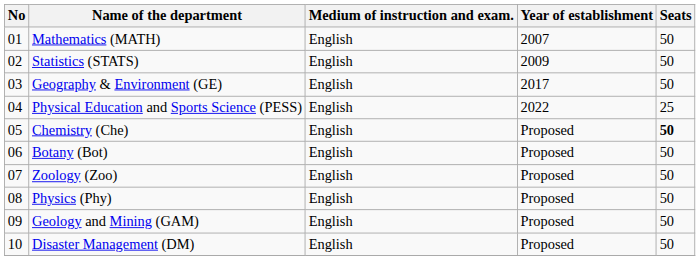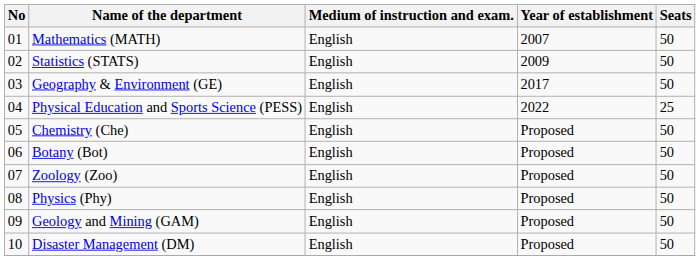Chemistry (Che) | Seats: bold -> normal
